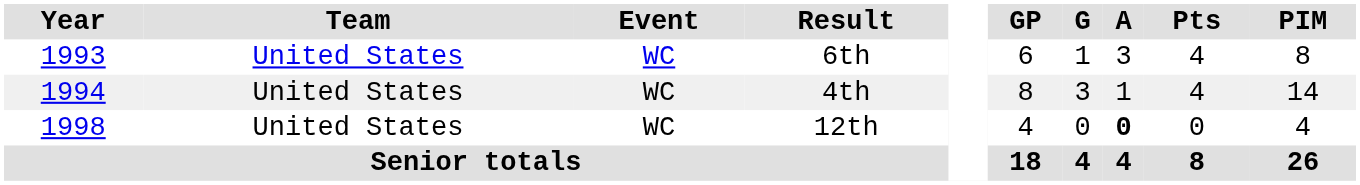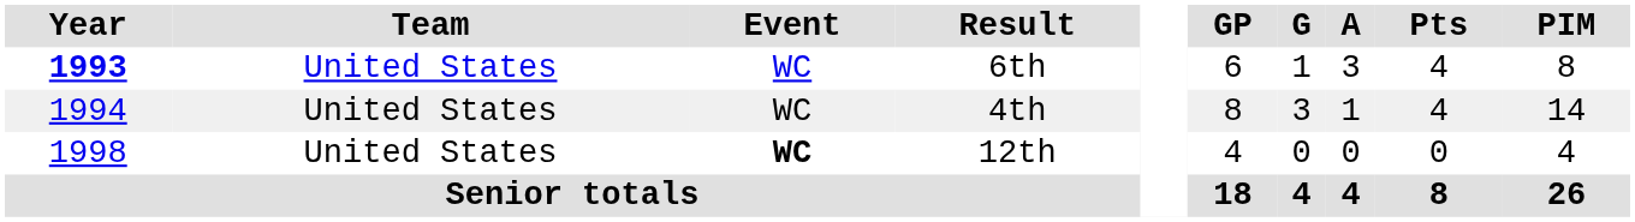6th | Year: normal -> bold
12th | Event: normal -> bold
12th | A: bold -> normal
